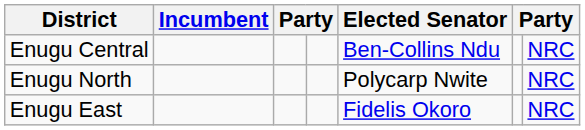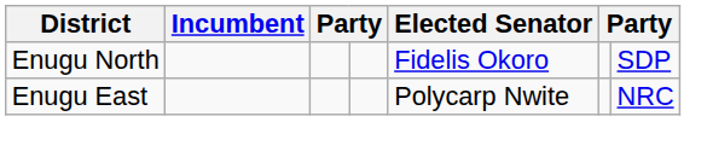- row: Enugu Central | Ben-Collins Ndu | NRC
Enugu North | Elected Senator: Polycarp Nwite -> Fidelis Okoro
Enugu North | column 7: NRC -> SDP
Enugu East | Elected Senator: Fidelis Okoro -> Polycarp Nwite
